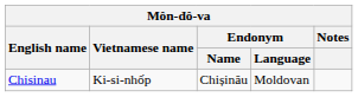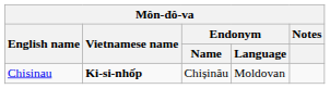Chisinau | Vietnamese name: normal -> bold
